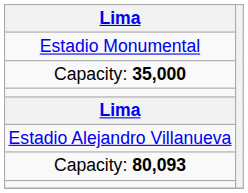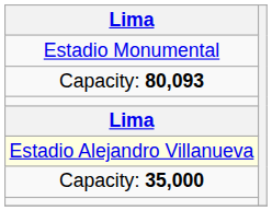row 3 | Lima: Capacity: 35,000 -> Capacity: 80,093
row 6 | Lima: no background -> lightyellow background
row 7 | Lima: Capacity: 80,093 -> Capacity: 35,000
